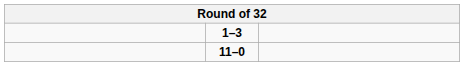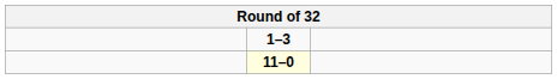row 3 | 1–3: no background -> lightyellow background
